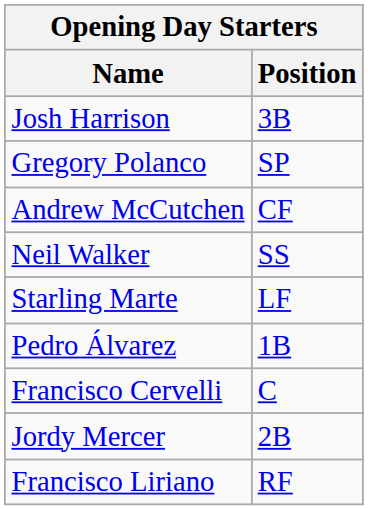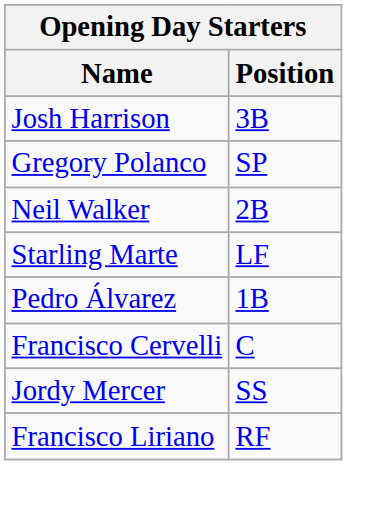- row: Andrew McCutchen | CF
Neil Walker | Position: SS -> 2B
Jordy Mercer | Position: 2B -> SS
